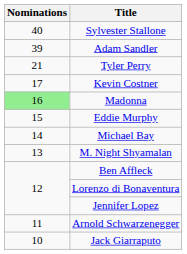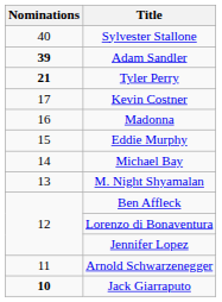Adam Sandler | Nominations: normal -> bold
Tyler Perry | Nominations: normal -> bold
Madonna | Nominations: lightgreen background -> no background
Jack Giarraputo | Nominations: normal -> bold
